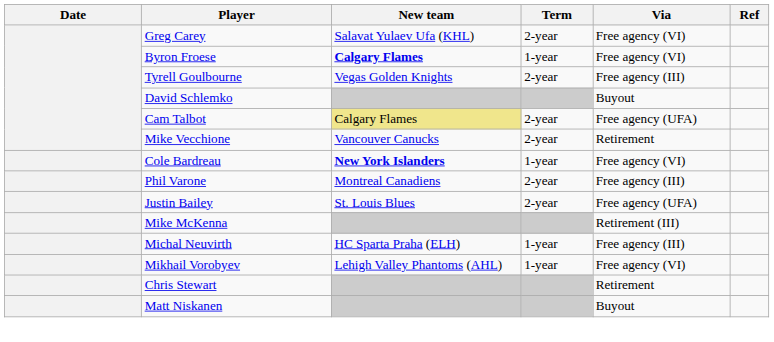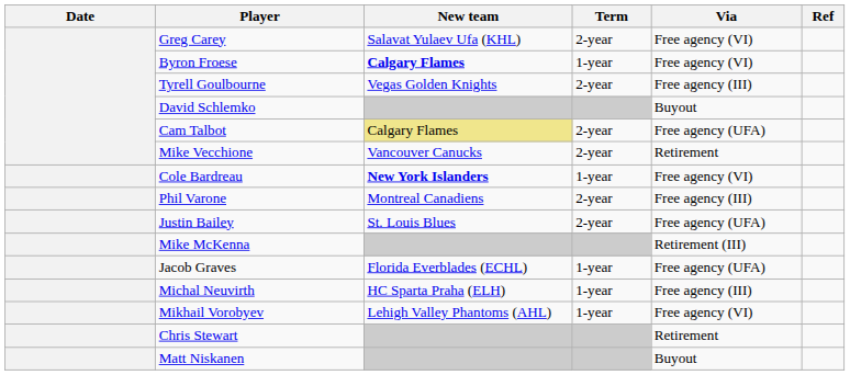+ row: Jacob Graves | Florida Everblades (ECHL) | 1-year | Free agency (UFA)
